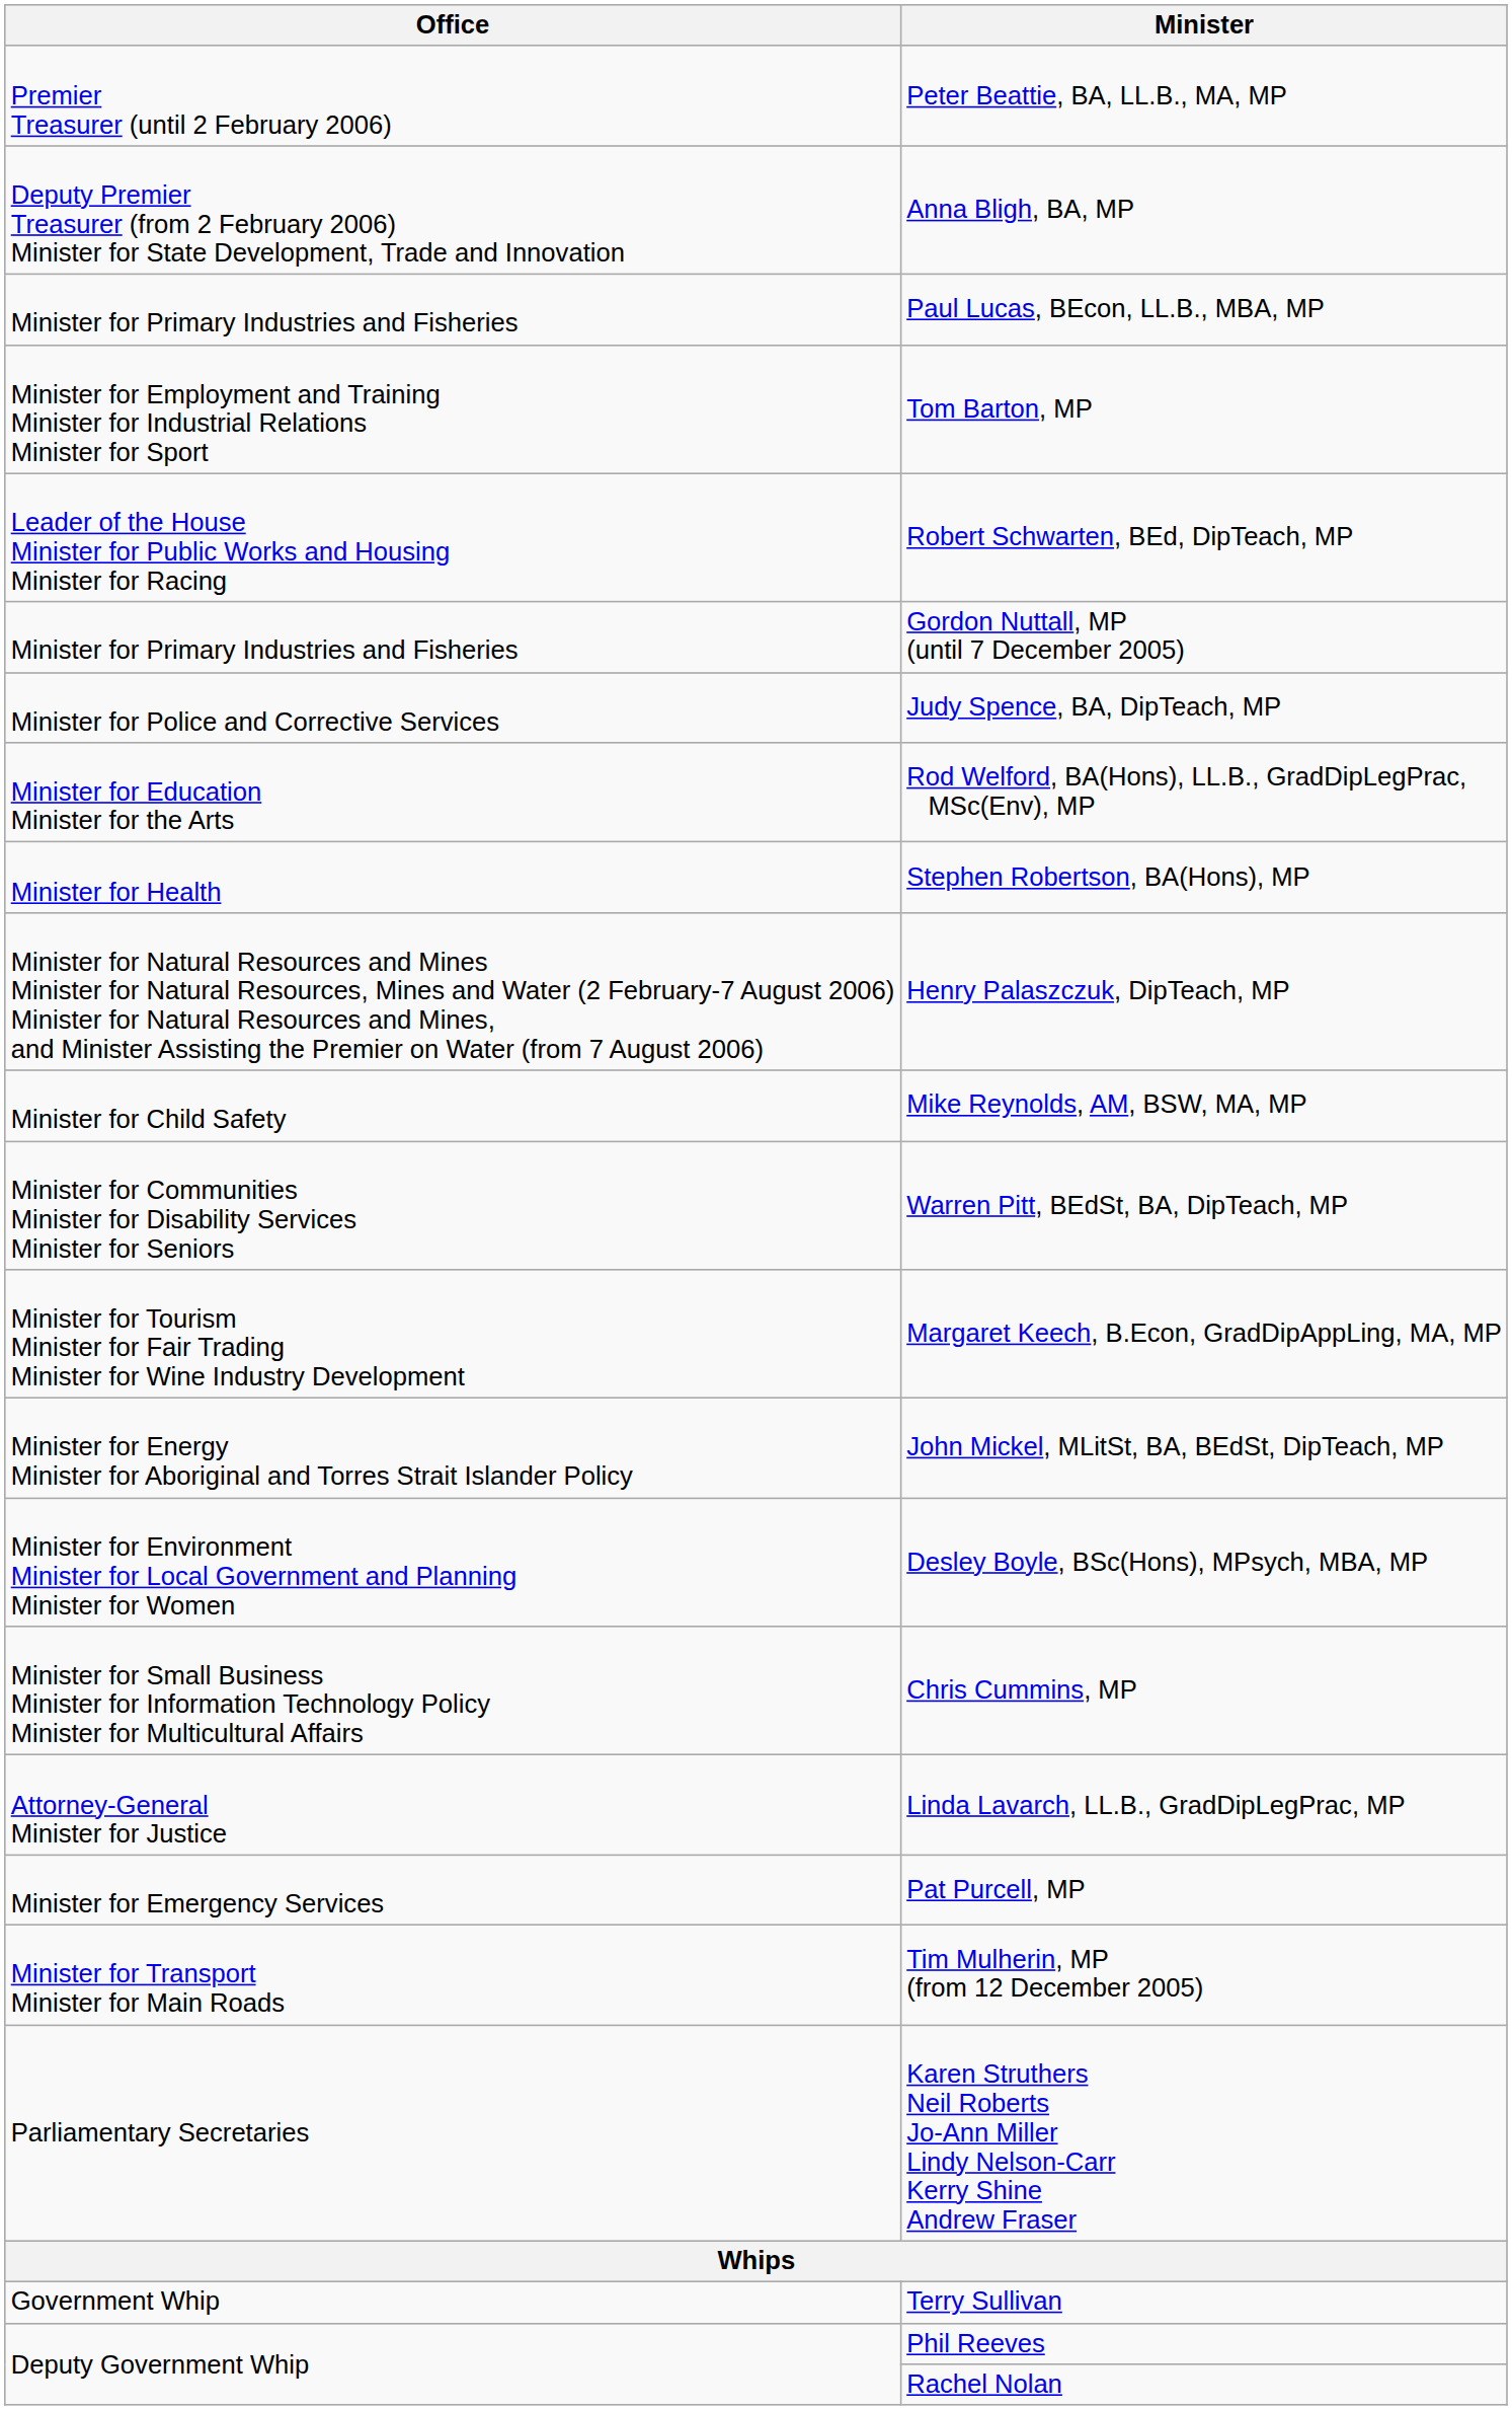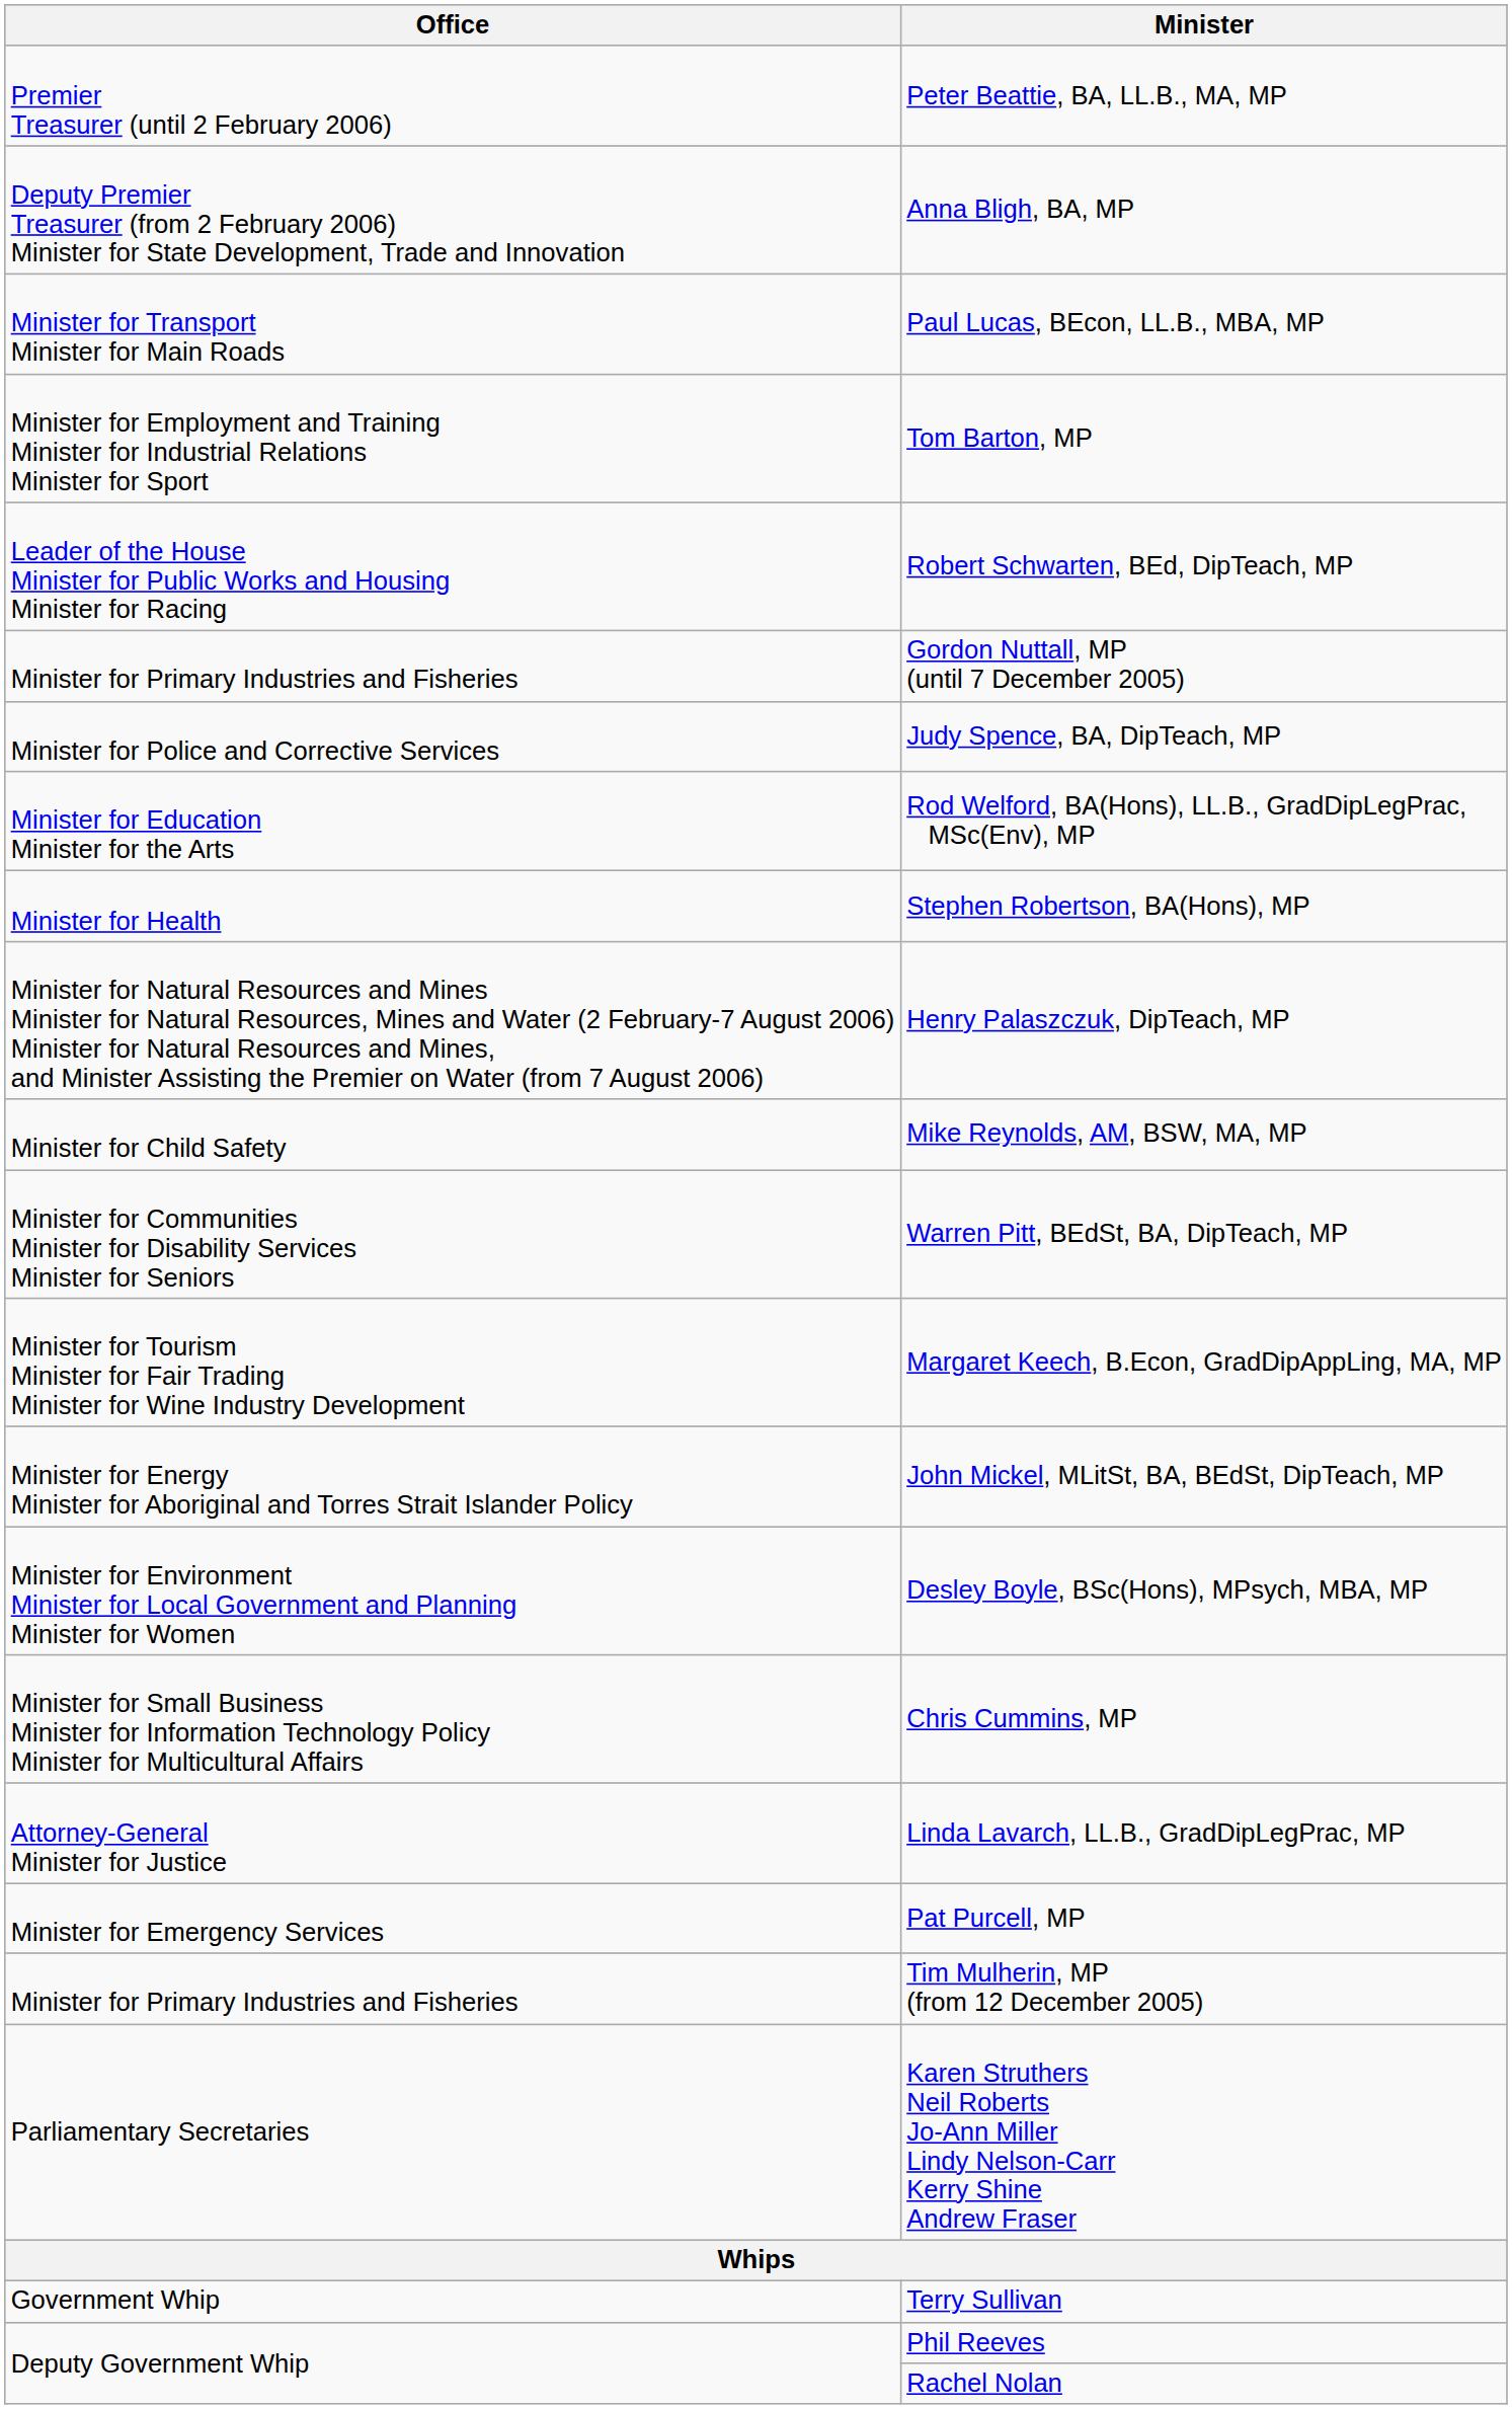Paul Lucas, BEcon, LL.B., MBA, MP | Office: Minister for Primary Industries and Fisheries -> Minister for Transport Minister for Main Roads
Tim Mulherin, MP (from 12 December 2005) | Office: Minister for Transport Minister for Main Roads -> Minister for Primary Industries and Fisheries
